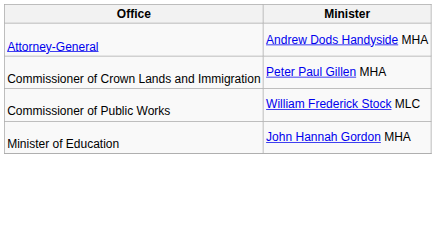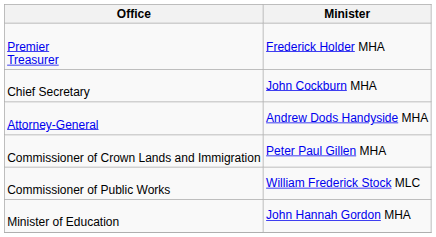+ row: Premier Treasurer | Frederick Holder MHA
+ row: Chief Secretary | John Cockburn MHA
